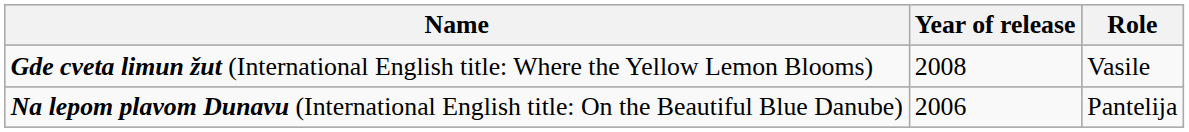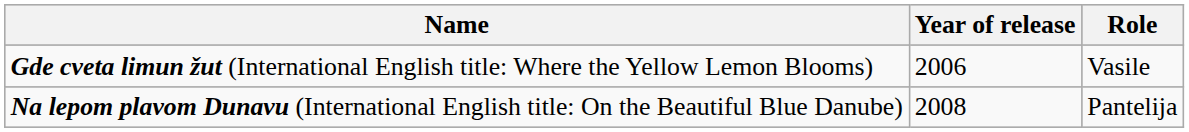row 2 | Year of release: 2008 -> 2006
row 3 | Year of release: 2006 -> 2008
